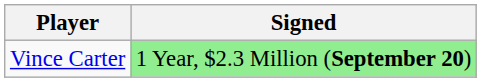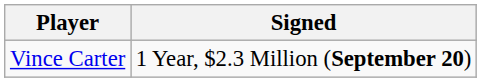Vince Carter | Signed: lightgreen background -> no background
